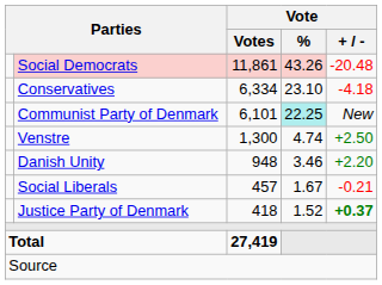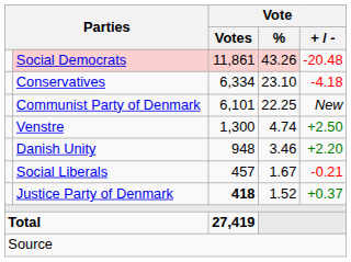Communist Party of Denmark | Vote / %: paleturquoise background -> no background
Justice Party of Denmark | Vote / Votes: normal -> bold
Justice Party of Denmark | Vote / + / -: bold -> normal
